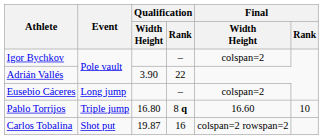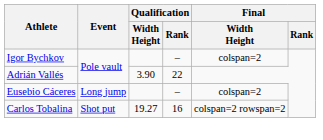- row: Pablo Torrijos | Triple jump | 16.80 | 8 q | 16.60 | 10
Carlos Tobalina | Qualification / Width Height: 19.87 -> 19.27
